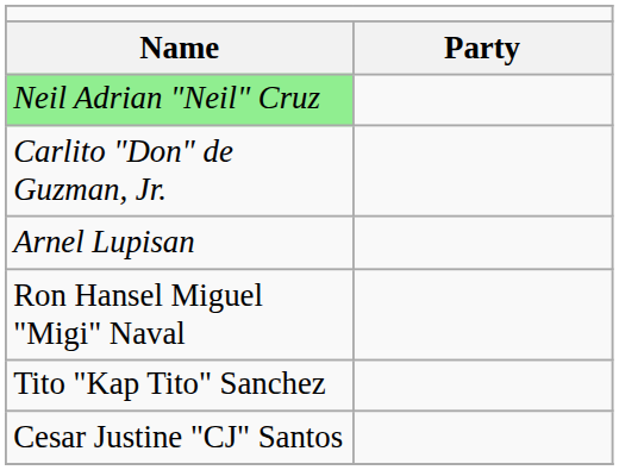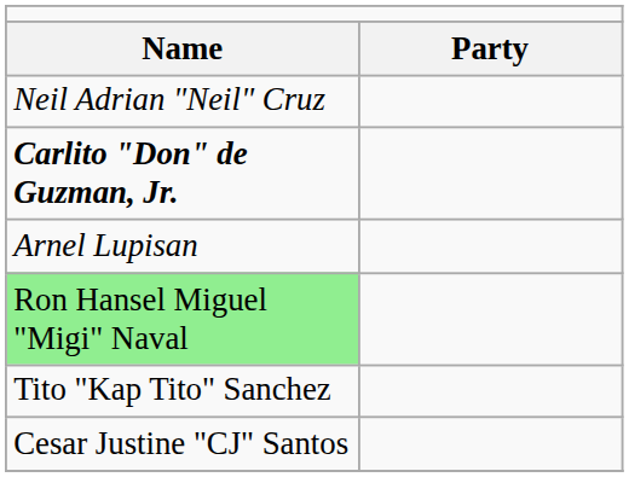Neil Adrian "Neil" Cruz | column 1: lightgreen background -> no background
Carlito "Don" de Guzman, Jr. | column 1: normal -> bold
Ron Hansel Miguel "Migi" Naval | column 1: no background -> lightgreen background
